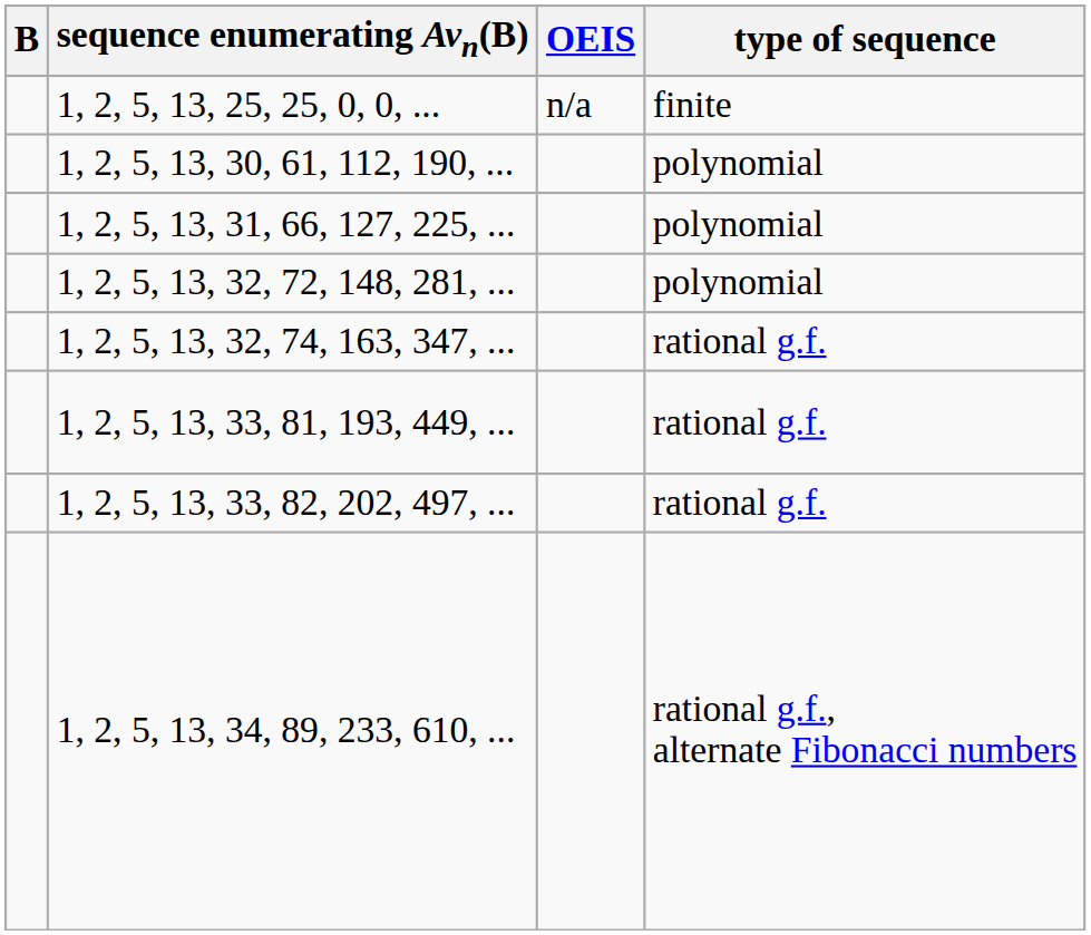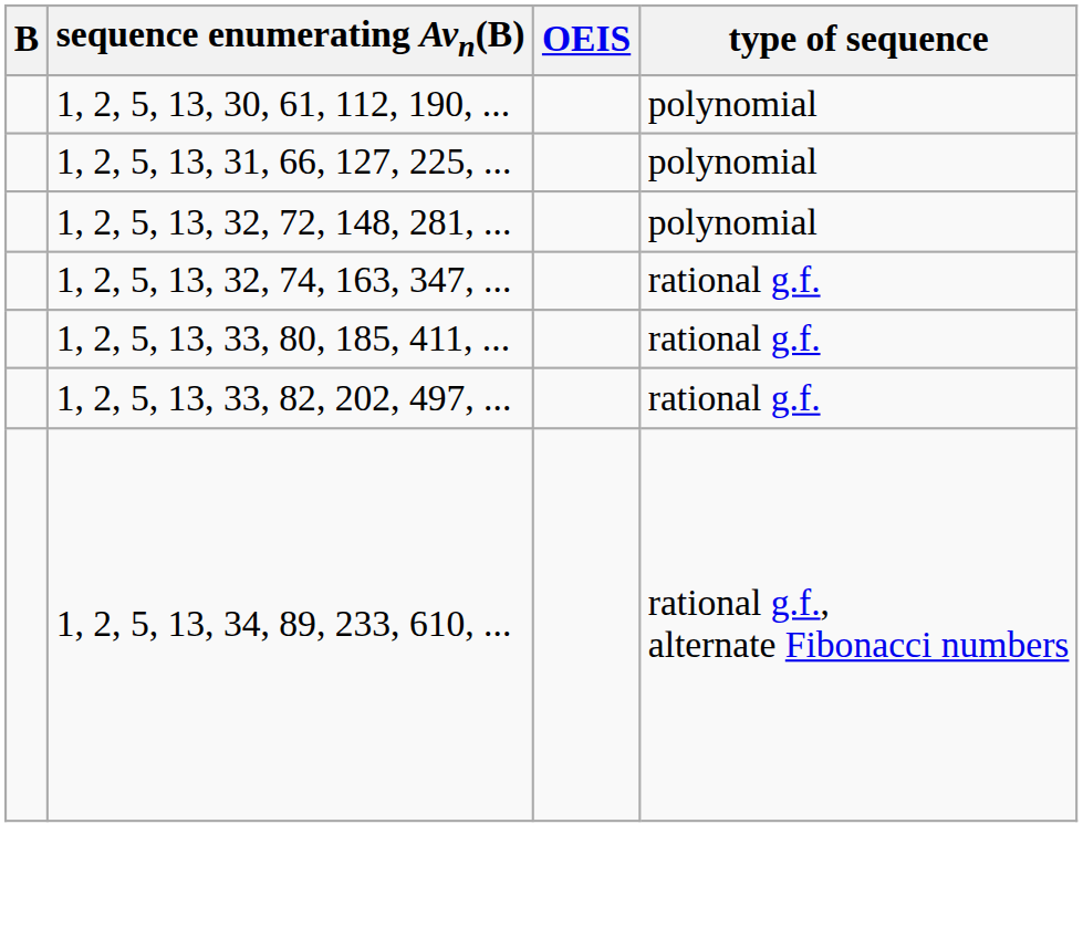- row: 1, 2, 5, 13, 25, 25, 0, 0, ... | n/a | finite
+ row: 1, 2, 5, 13, 33, 80, 185, 411, ... | rational g.f.
- row: 1, 2, 5, 13, 33, 81, 193, 449, ... | rational g.f.
